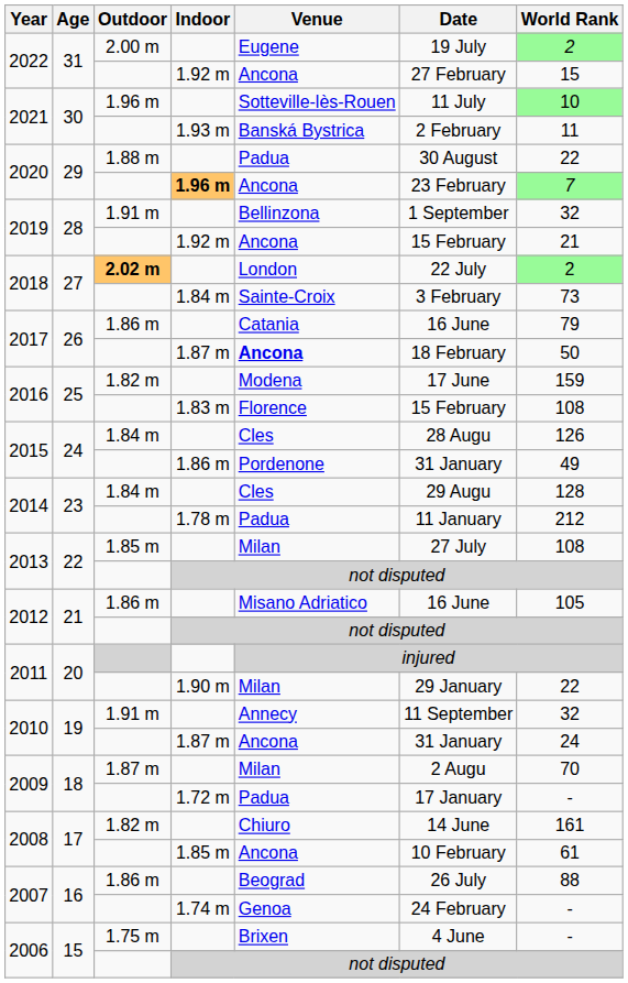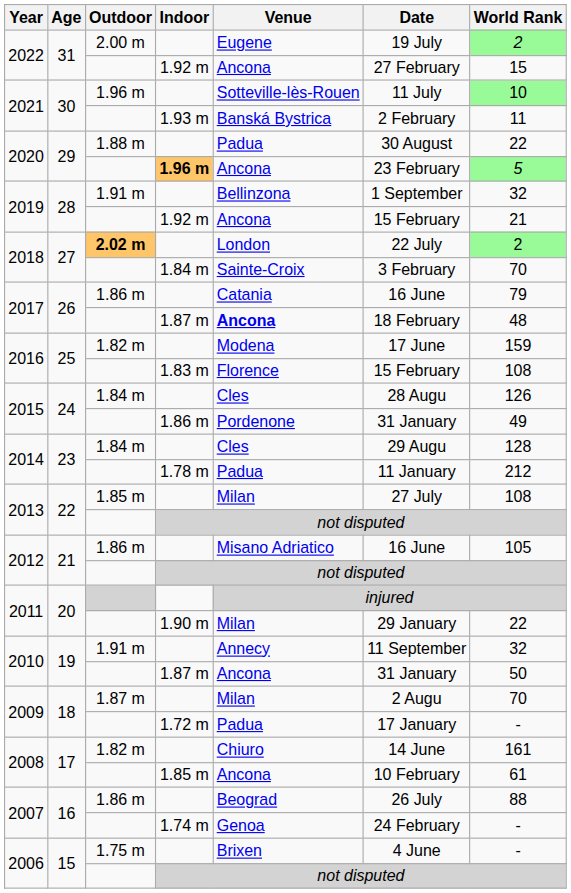2020 / 1.96 m | World Rank: 7 -> 5
2018 / 1.84 m | World Rank: 73 -> 70
2017 / 1.87 m | World Rank: 50 -> 48
2010 / 1.87 m | World Rank: 24 -> 50
